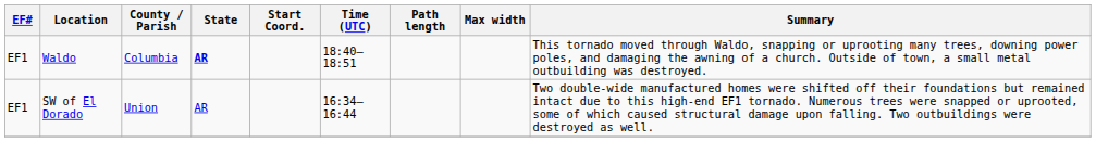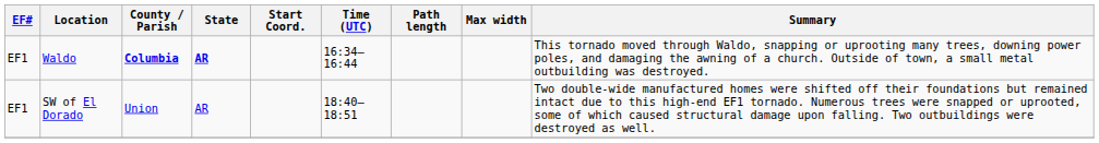Waldo | County / Parish: normal -> bold
Waldo | Time (UTC): 18:40–18:51 -> 16:34–16:44
SW of El Dorado | Time (UTC): 16:34–16:44 -> 18:40–18:51
